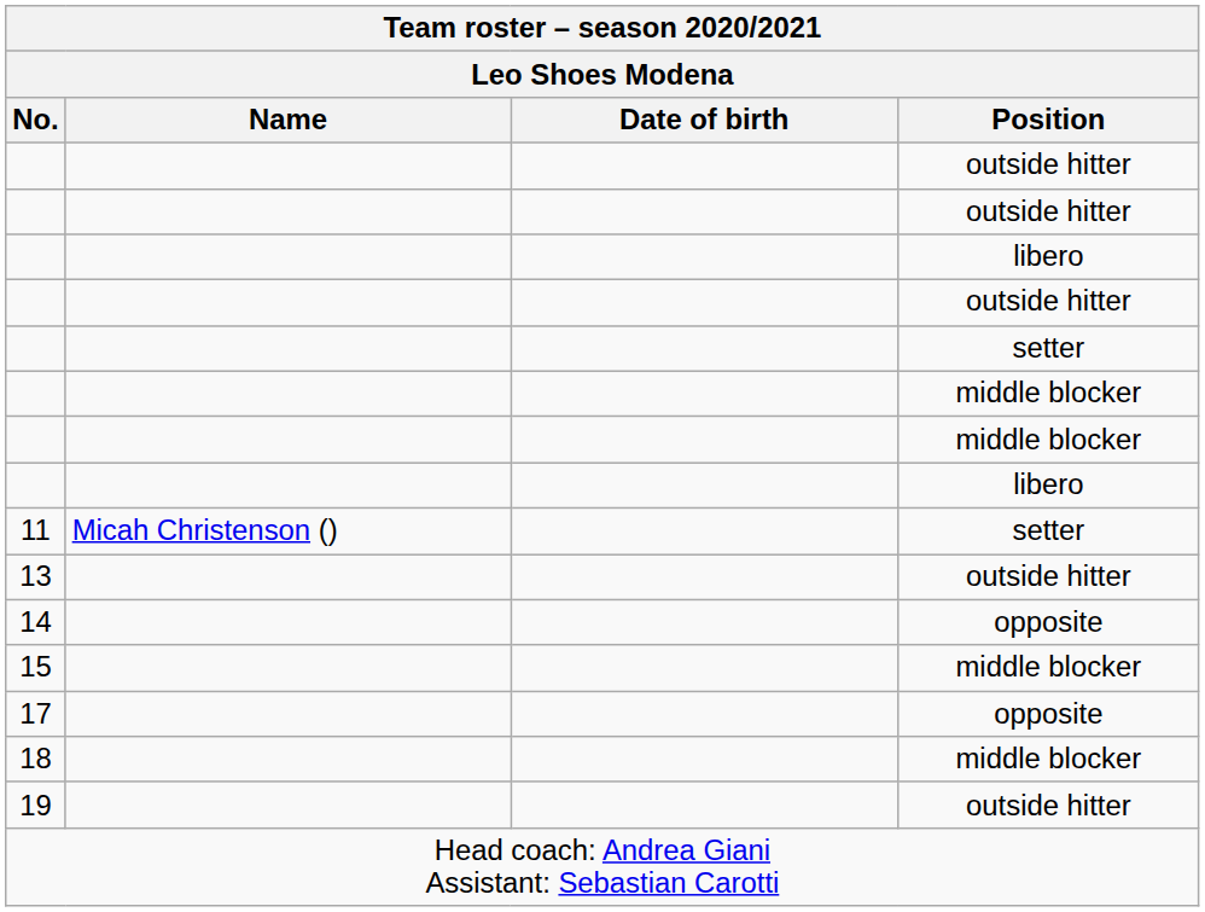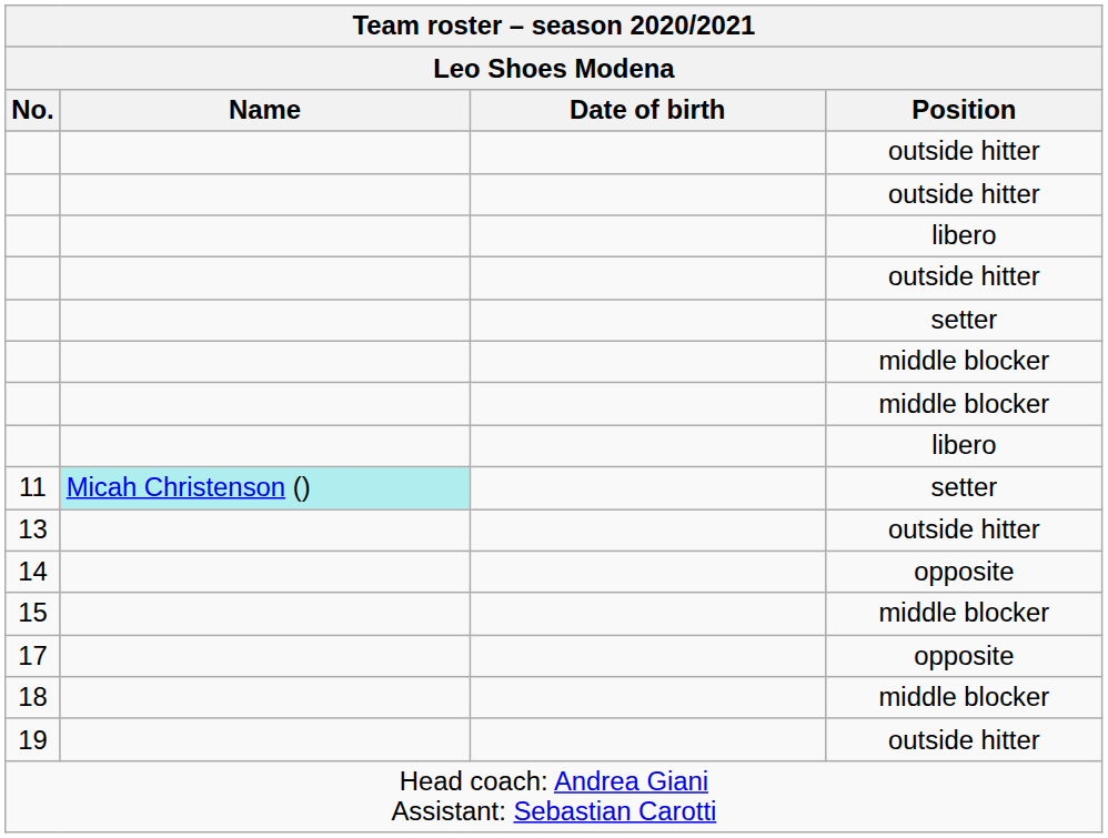11 | Name: no background -> paleturquoise background
